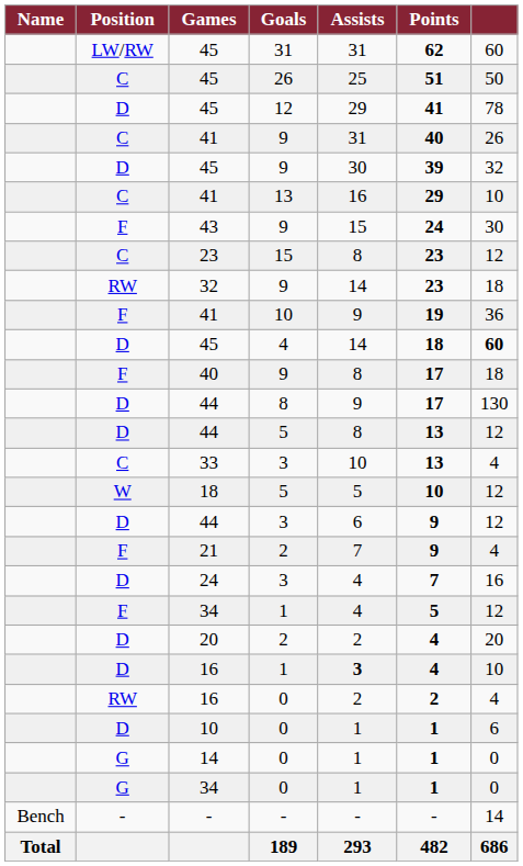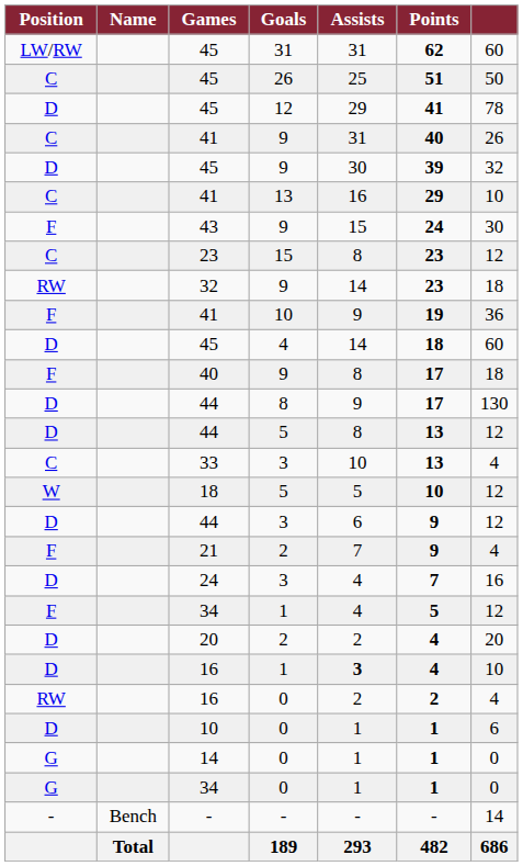columns swapped: Name <-> Position
45 / 4 | column 7: bold -> normal
